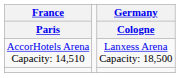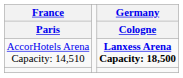AccorHotels Arena Capacity: 14,510 | Germany / Cologne: normal -> bold
